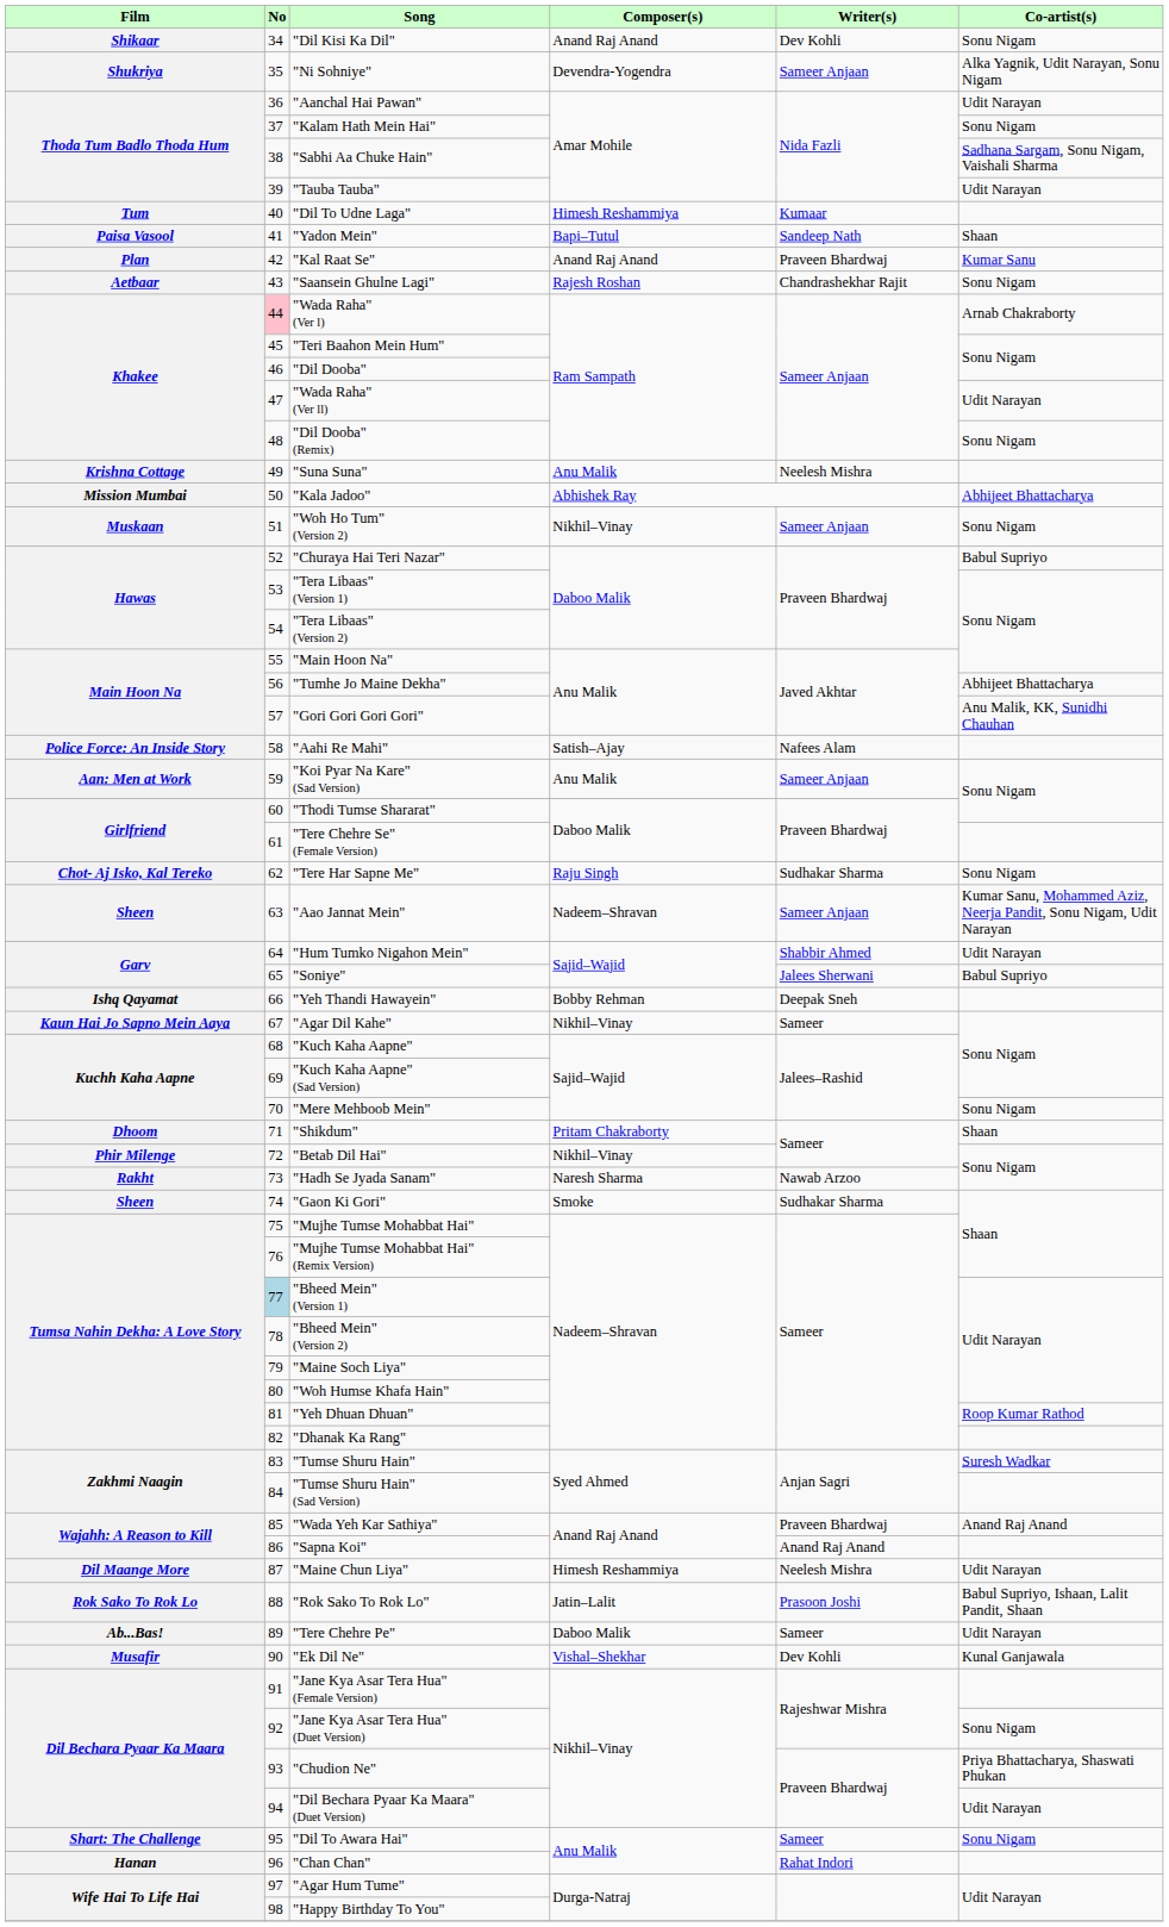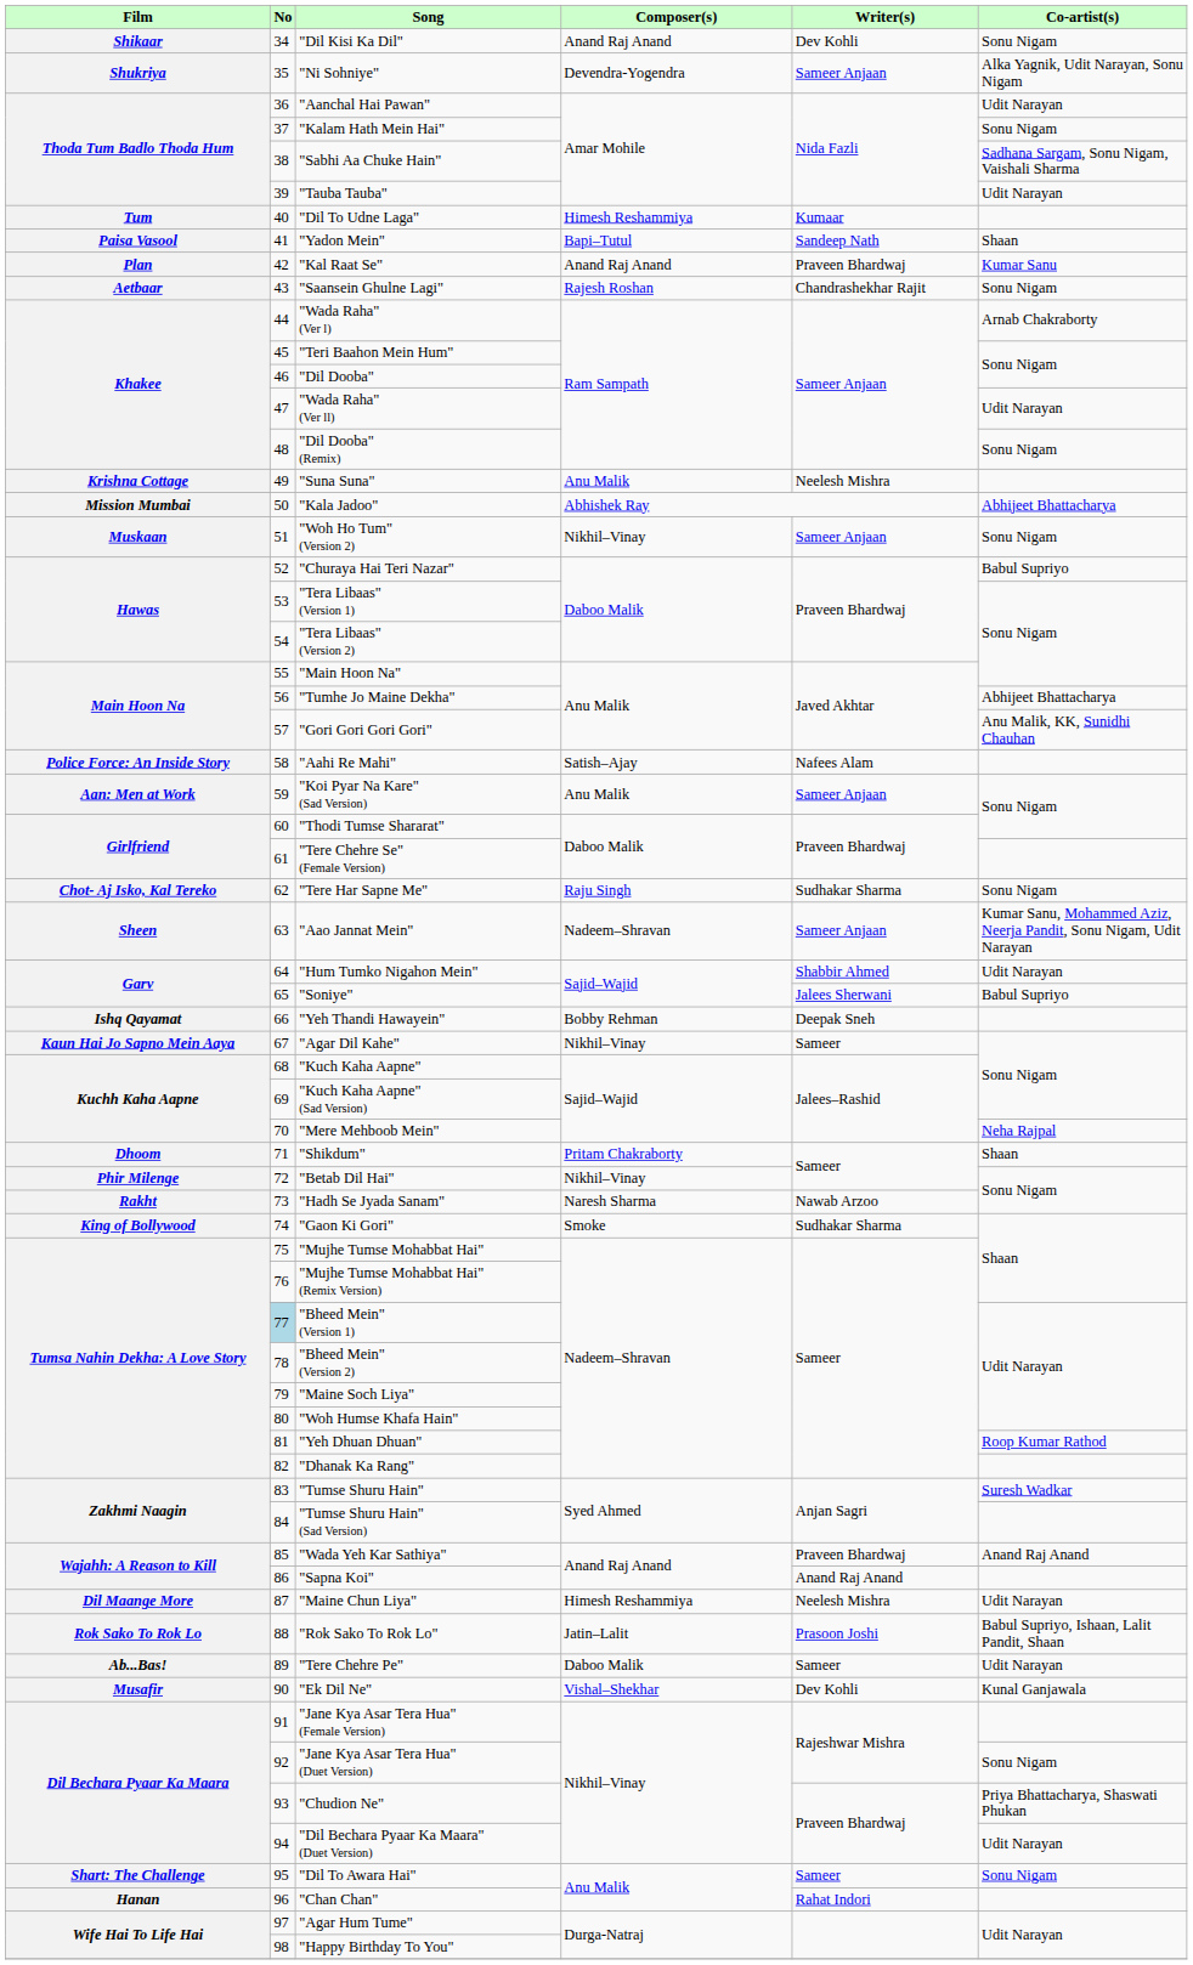"Wada Raha" (Ver l) | No: pink background -> no background
"Mere Mehboob Mein" | Co-artist(s): Sonu Nigam -> Neha Rajpal
"Gaon Ki Gori" | Film: Sheen -> King of Bollywood
